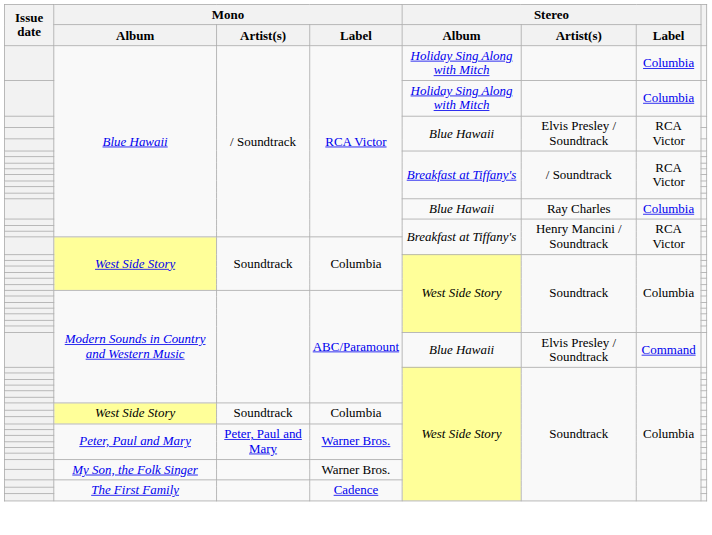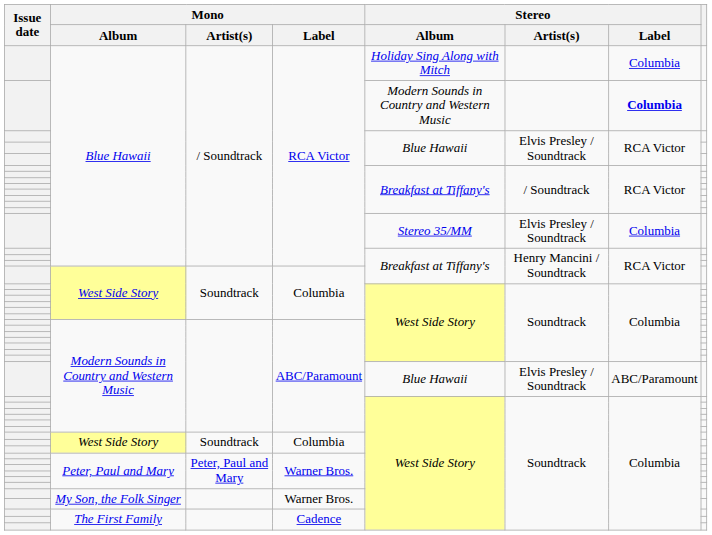row 4 | Stereo / Album: Holiday Sing Along with Mitch -> Modern Sounds in Country and Western Music
row 4 | Stereo / Label: normal -> bold
row 16 | Stereo / Album: Blue Hawaii -> Stereo 35/MM
row 16 | Stereo / Artist(s): Ray Charles -> Elvis Presley / Soundtrack
row 34 | Stereo / Label: Command -> ABC/Paramount
